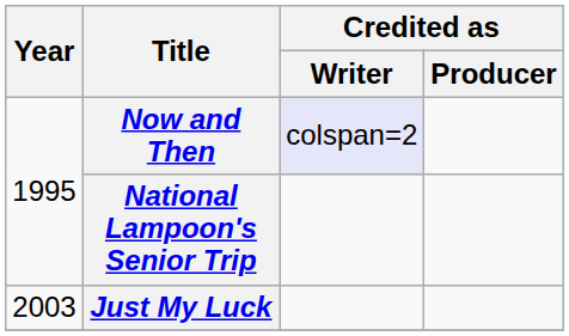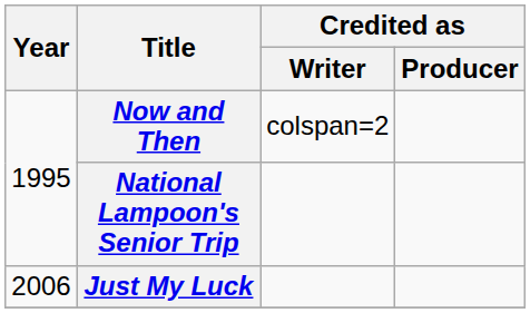Now and Then | Credited as / Writer: lavender background -> no background
Just My Luck | Year: 2003 -> 2006
